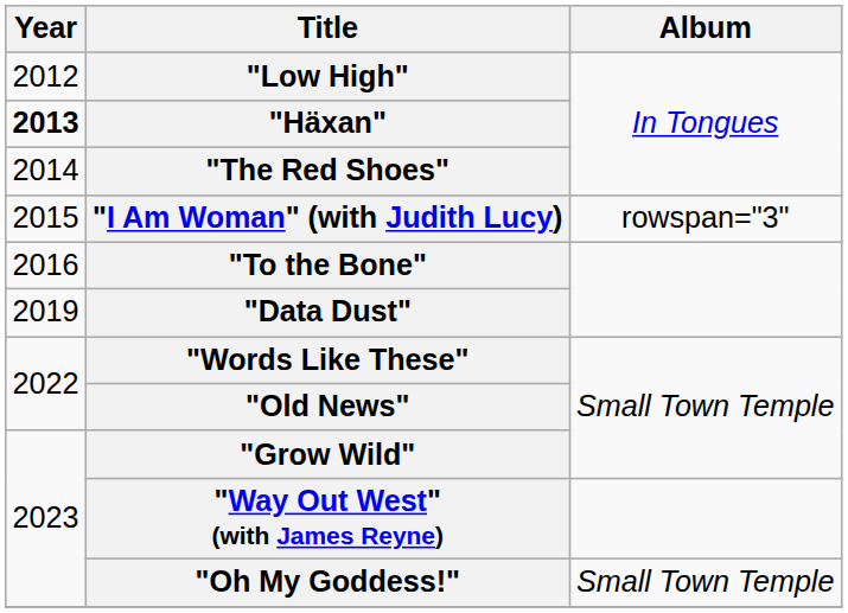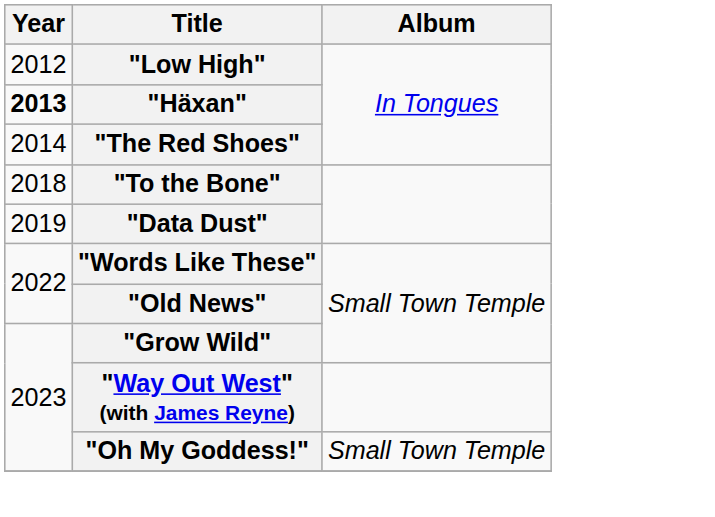- row: 2015 | "I Am Woman" (with Judith Lucy) | rowspan="3"
"To the Bone" | Year: 2016 -> 2018
